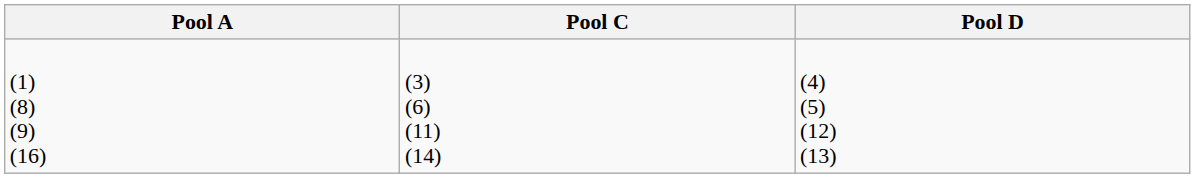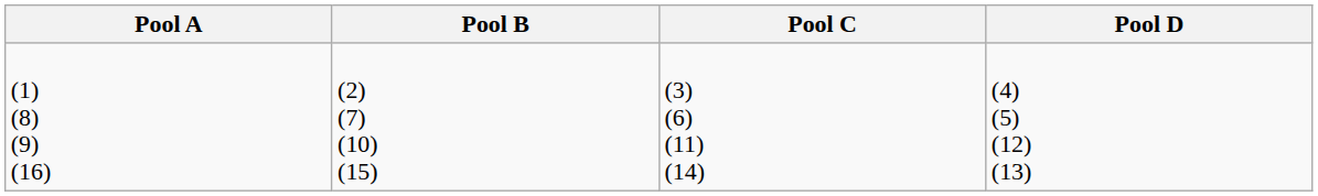+ column: Pool B | (2) (7) (10) (15)
